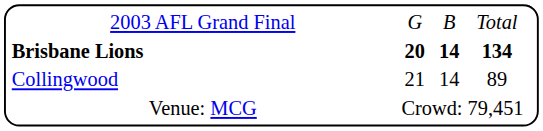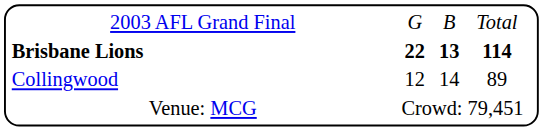Brisbane Lions | column 2: 20 -> 22
Brisbane Lions | column 3: 14 -> 13
Brisbane Lions | column 4: 134 -> 114
Collingwood | column 2: 21 -> 12
